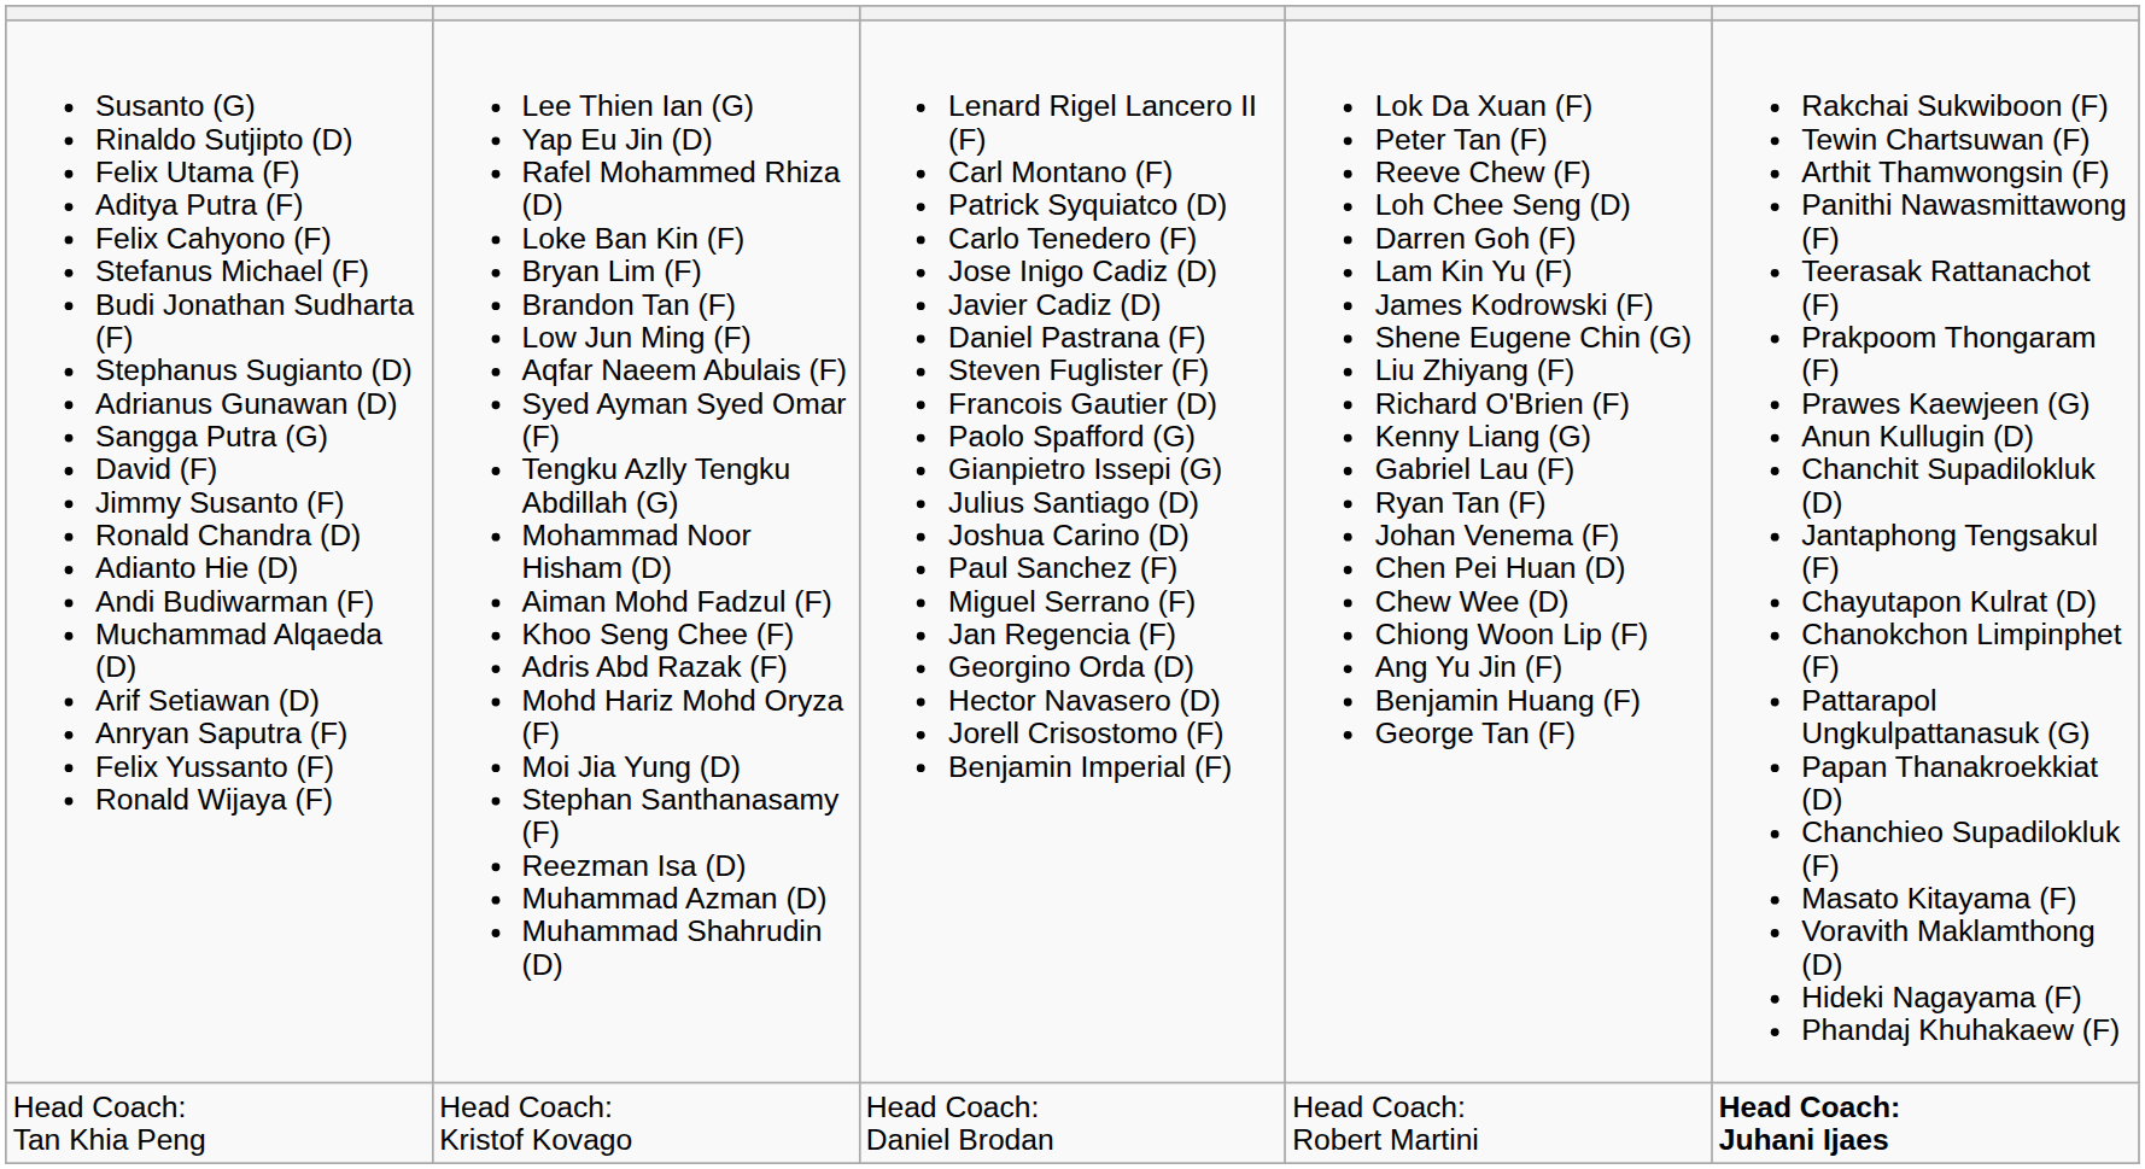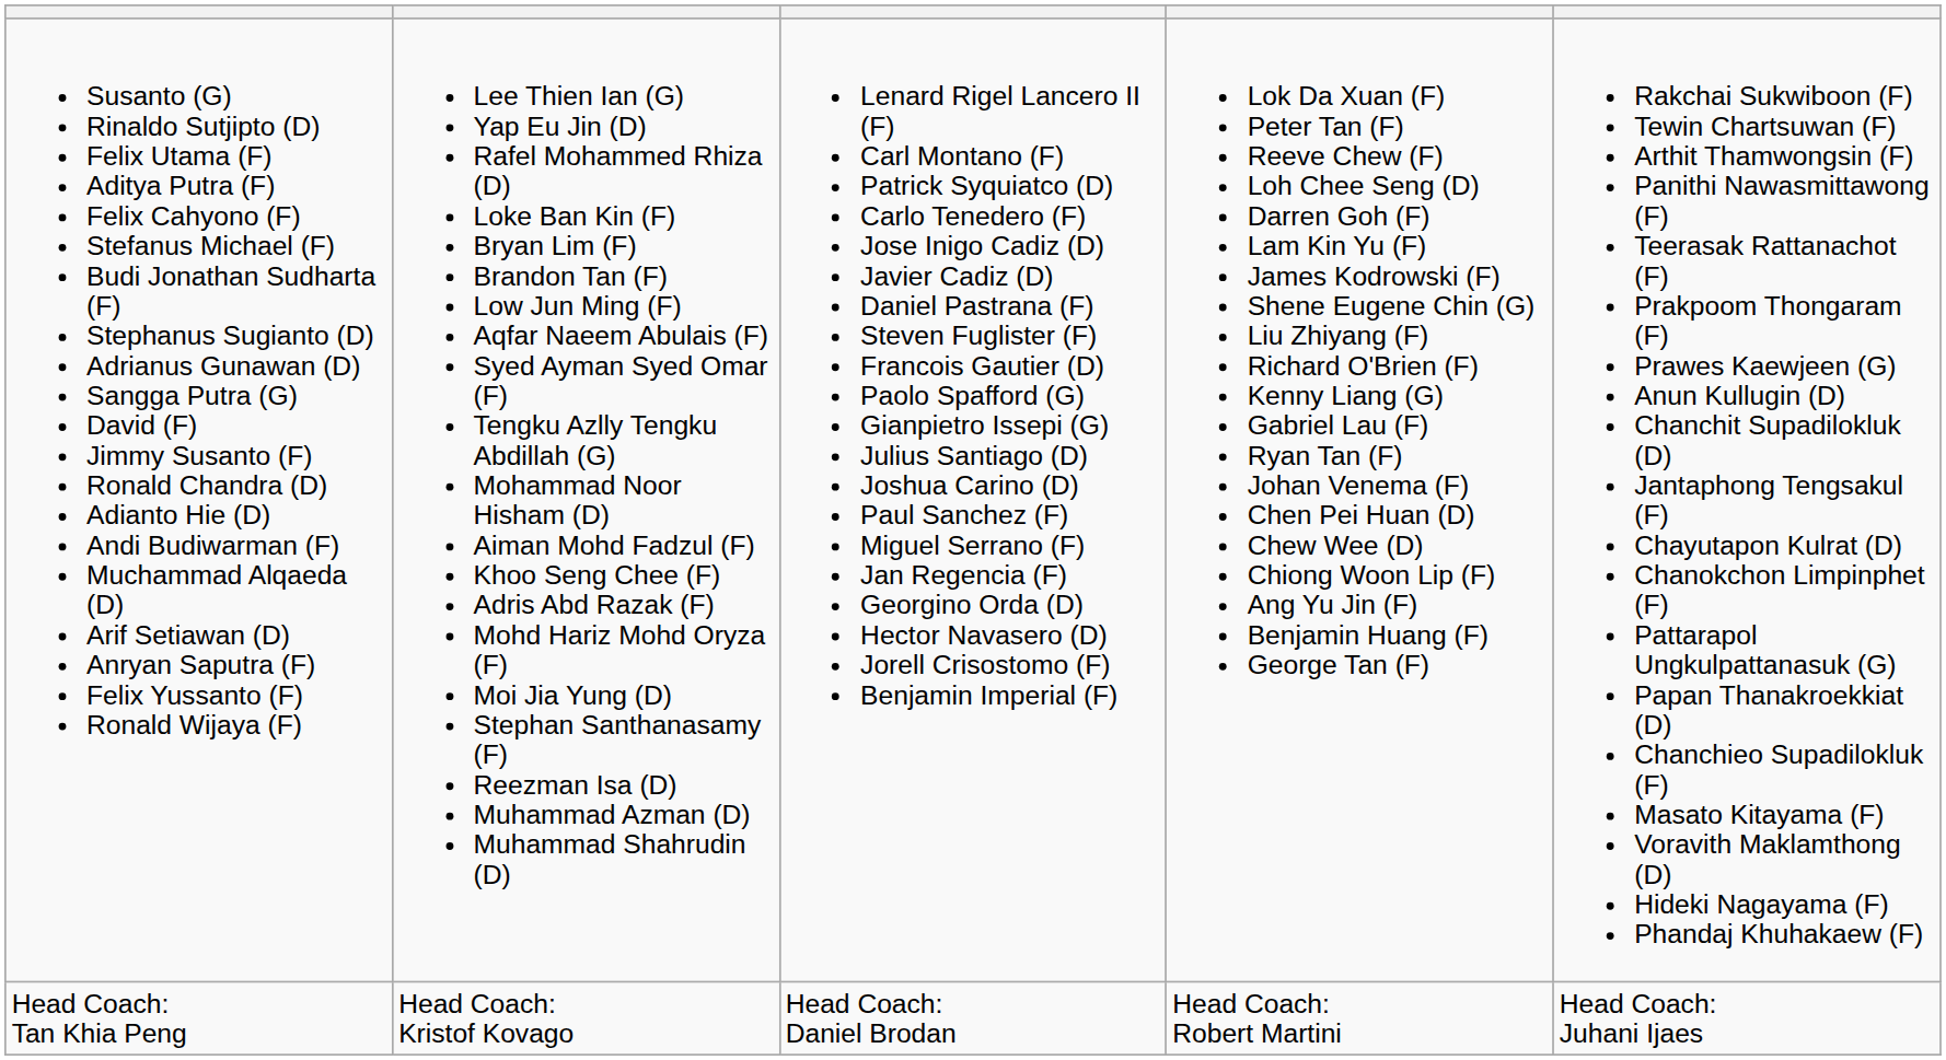Head Coach: Tan Khia Peng | column 5: bold -> normal
